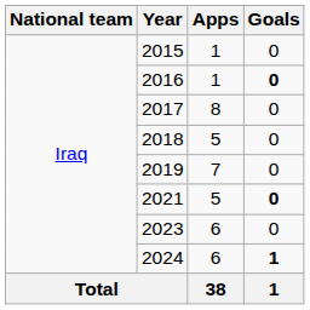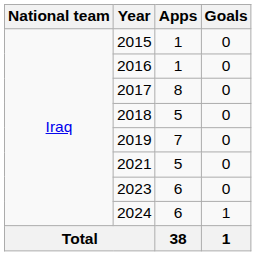2016 | Goals: bold -> normal
2021 | Goals: bold -> normal
2024 | Goals: bold -> normal
